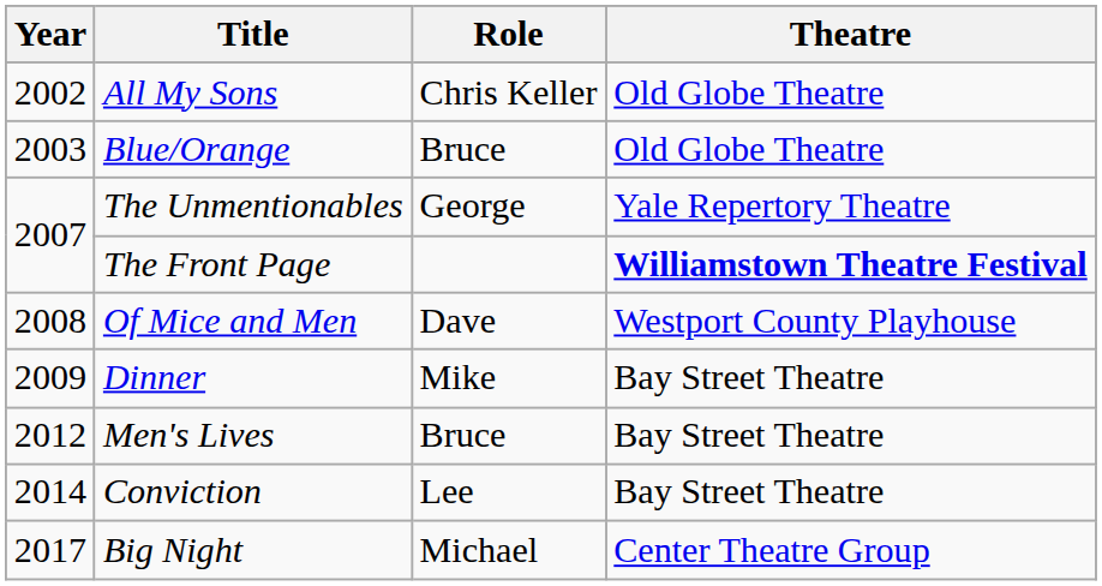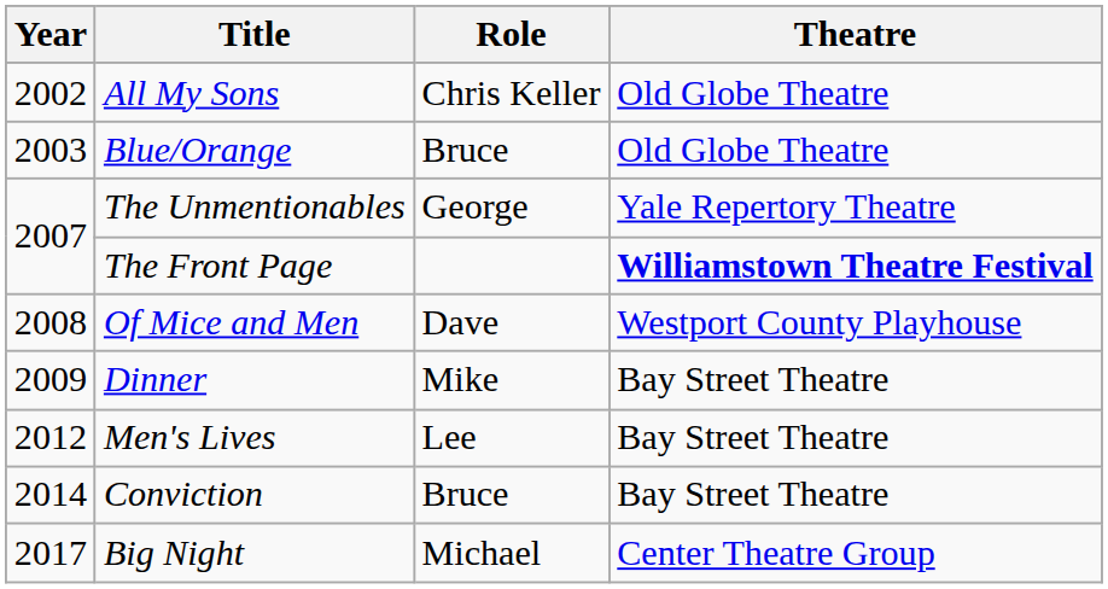Men's Lives | Role: Bruce -> Lee
Conviction | Role: Lee -> Bruce
